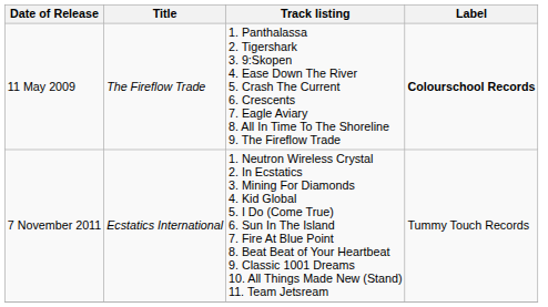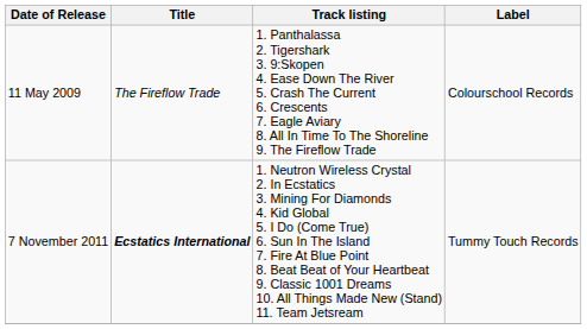row 2 | Label: bold -> normal
row 3 | Title: normal -> bold
